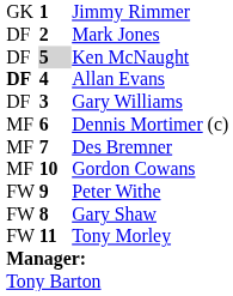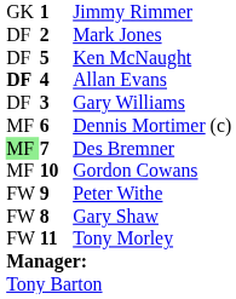Ken McNaught | column 2: lightgrey background -> no background
Des Bremner | column 1: no background -> lightgreen background
